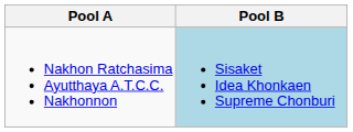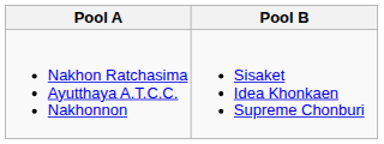Nakhon Ratchasima Ayutthaya A.T.C.C. Nakhonnon | Pool B: lightblue background -> no background
